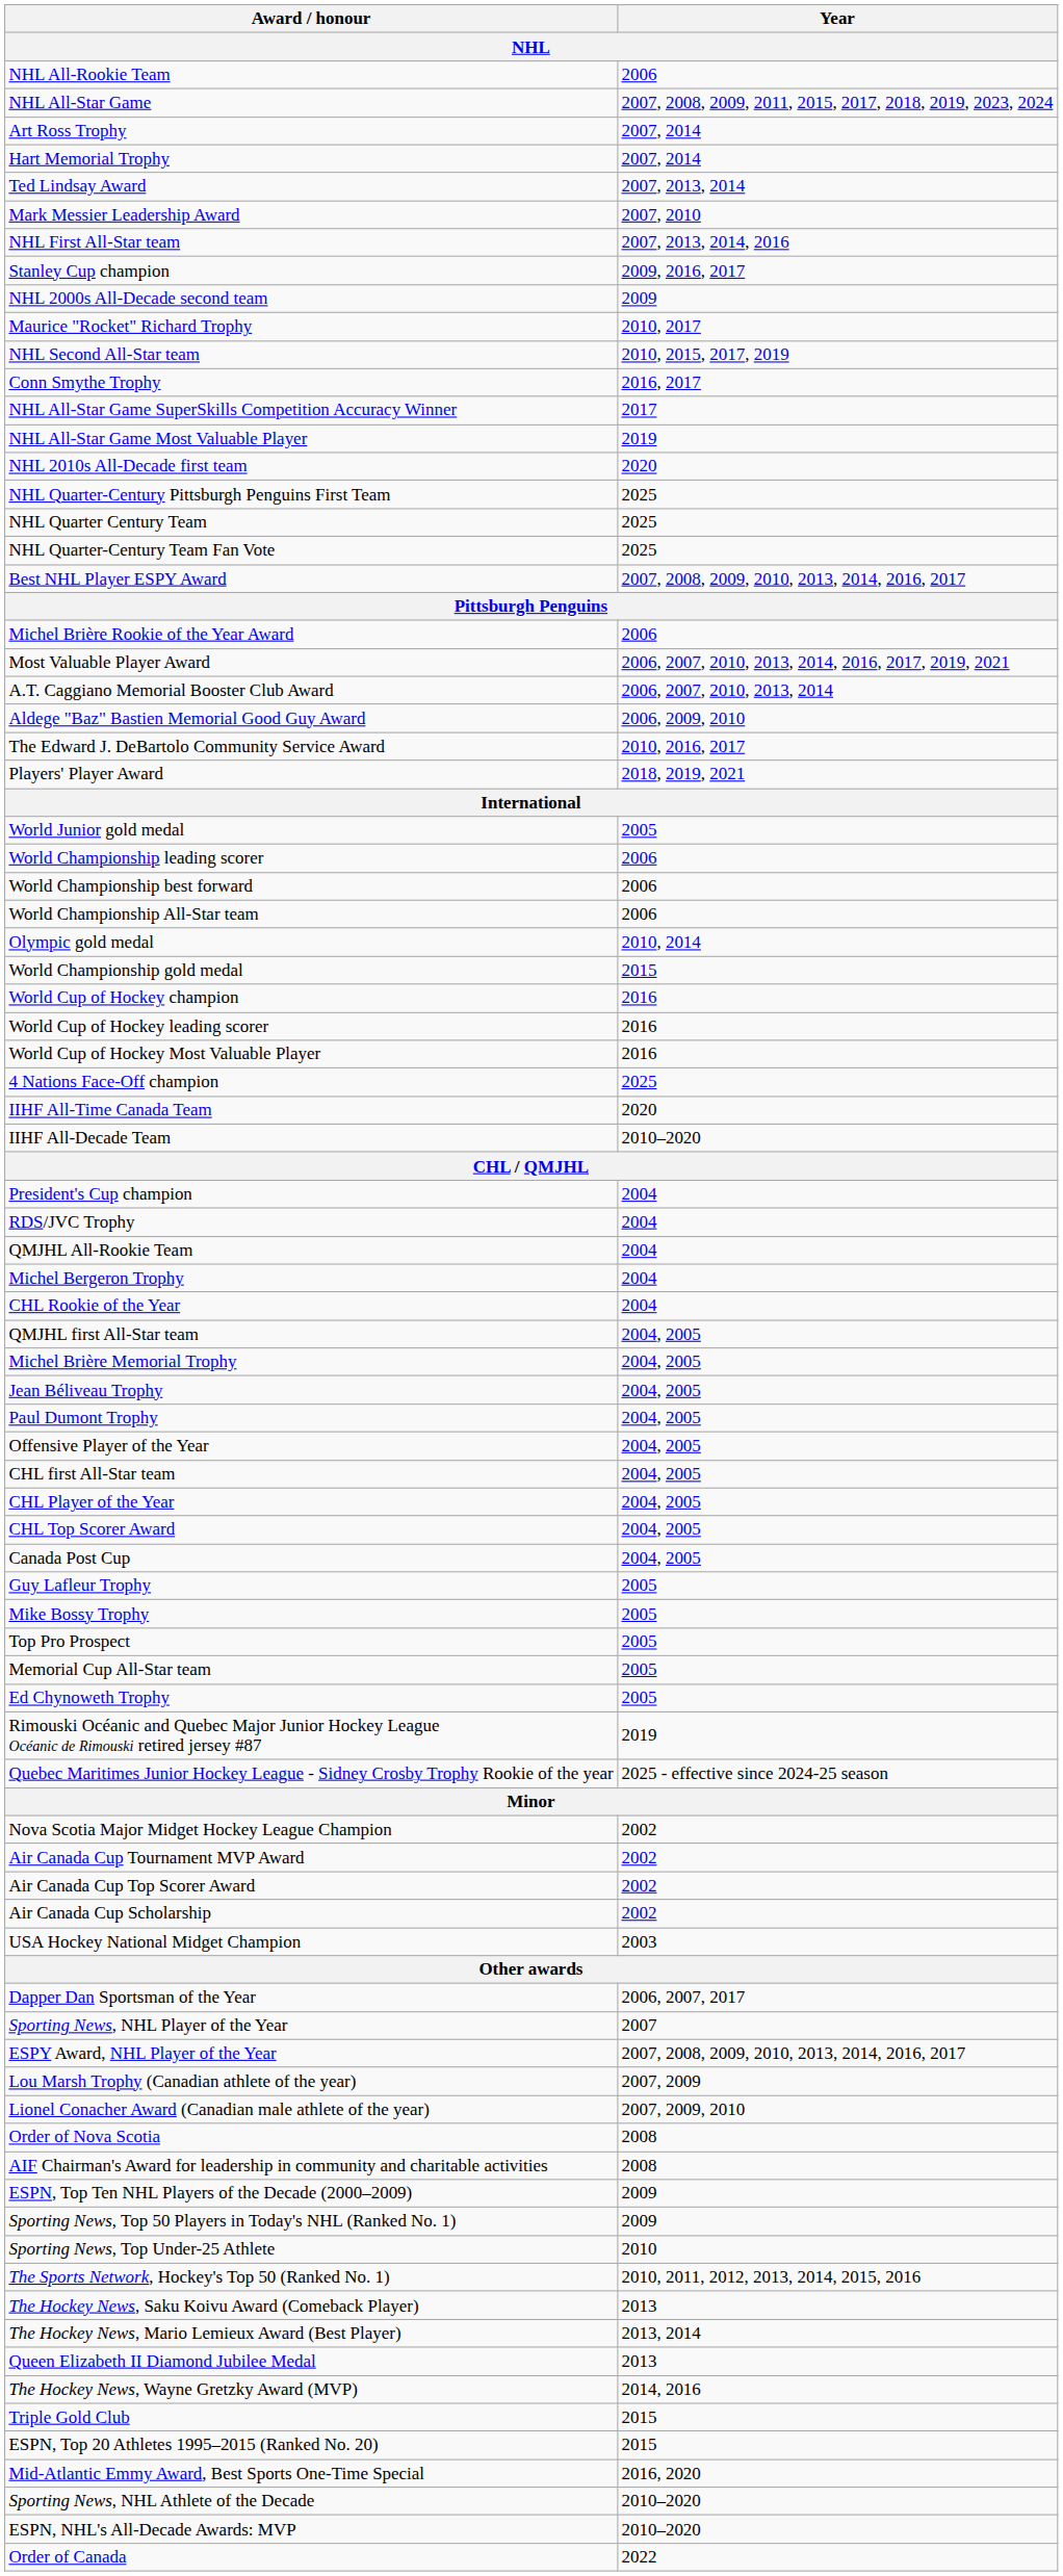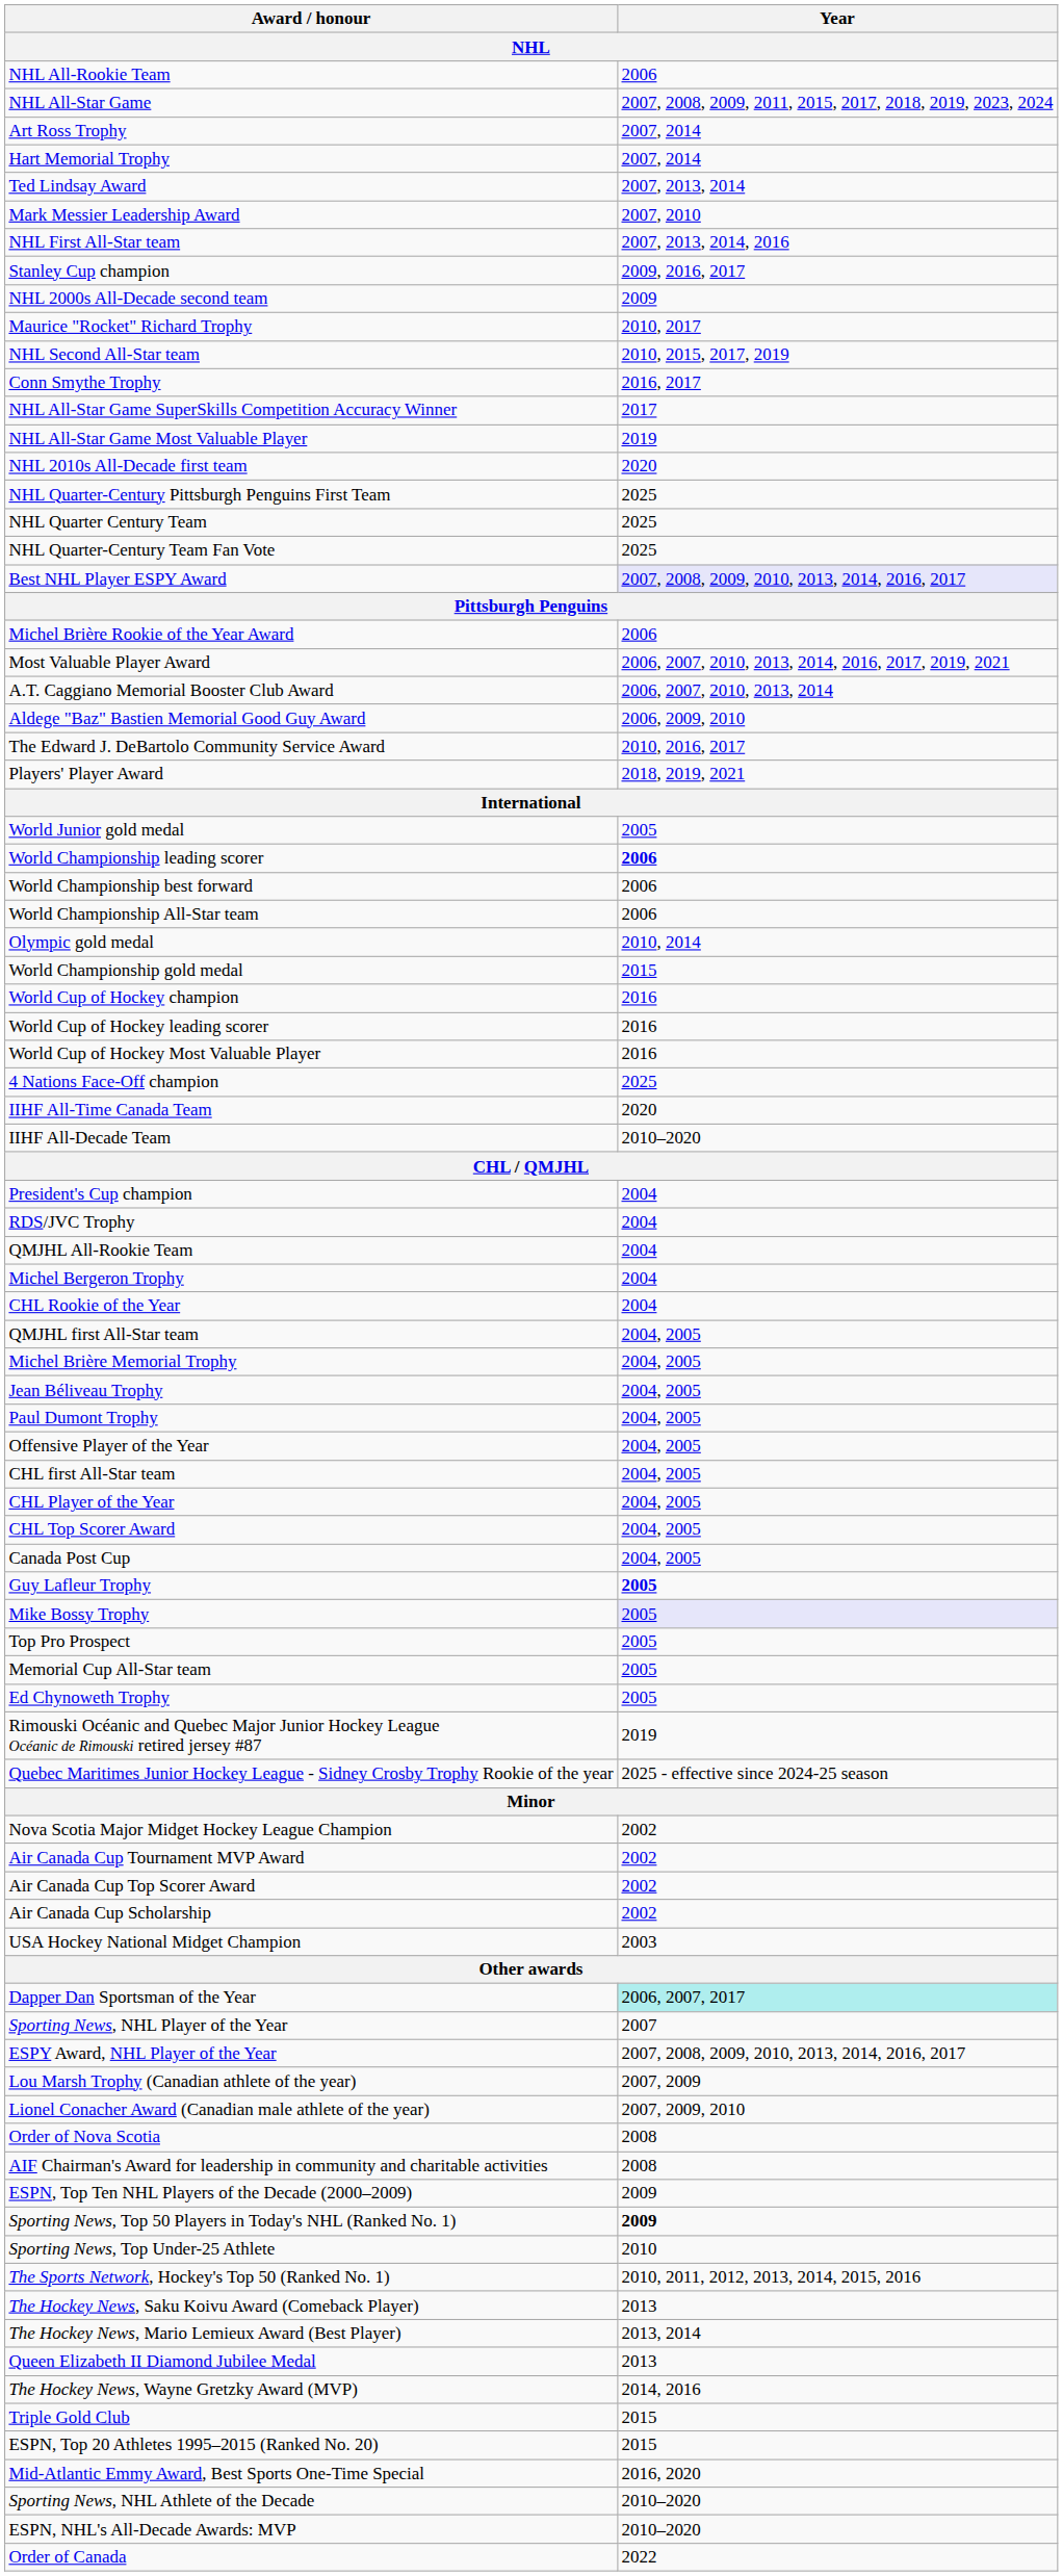Best NHL Player ESPY Award | Year: no background -> lavender background
World Championship leading scorer | Year: normal -> bold
Guy Lafleur Trophy | Year: normal -> bold
Mike Bossy Trophy | Year: no background -> lavender background
Dapper Dan Sportsman of the Year | Year: no background -> paleturquoise background
Sporting News, Top 50 Players in Today's NHL (Ranked No. 1) | Year: normal -> bold
